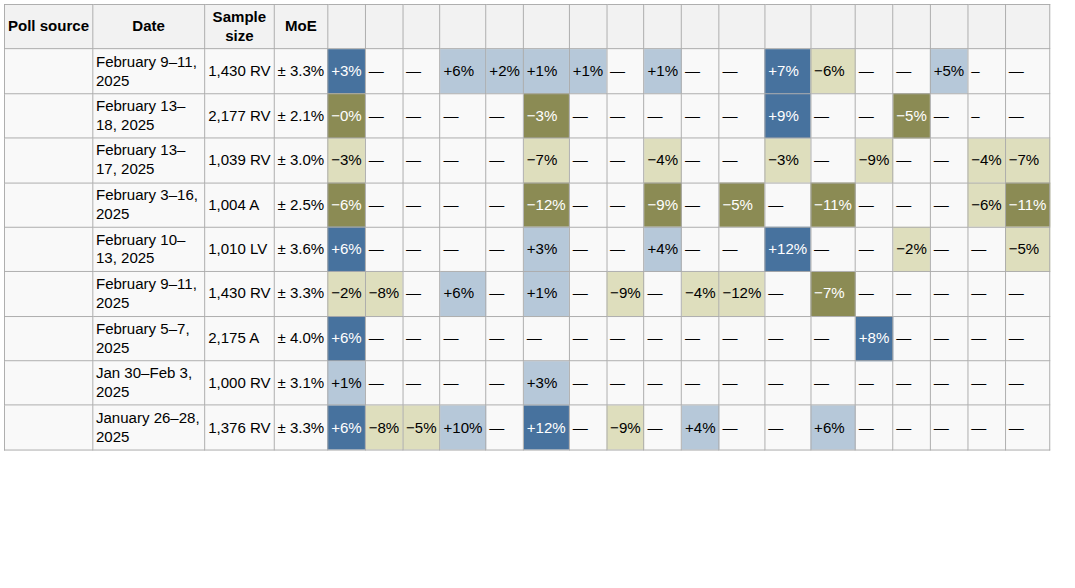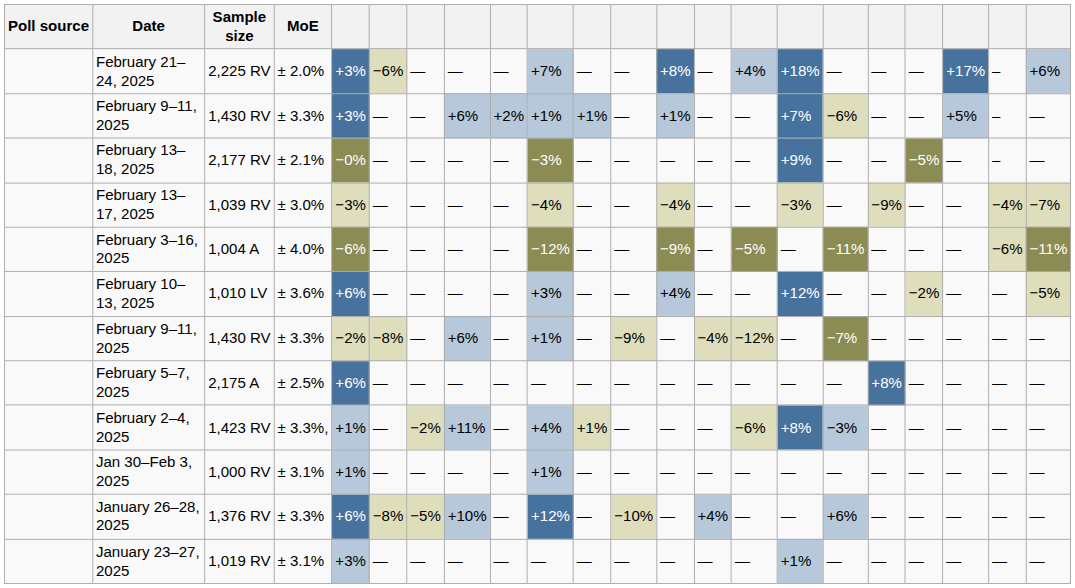+ row: February 21–24, 2025 | 2,225 RV | ± 2.0% | +3% | −6% | — | — | — | +7% | — | — | +8% | — | +4% | +18% | — | — | — | +17% | – | +6%
February 13–17, 2025 | column 10: −7% -> −4%
February 3–16, 2025 | MoE: ± 2.5% -> ± 4.0%
February 5–7, 2025 | MoE: ± 4.0% -> ± 2.5%
+ row: February 2–4, 2025 | 1,423 RV | ± 3.3%, | +1% | — | −2% | +11% | — | +4% | +1% | — | — | — | −6% | +8% | −3% | — | — | — | — | —
Jan 30–Feb 3, 2025 | column 10: +3% -> +1%
January 26–28, 2025 | column 12: −9% -> −10%
+ row: January 23–27, 2025 | 1,019 RV | ± 3.1% | +3% | — | — | — | — | — | — | — | — | — | — | +1% | — | — | — | — | — | —
